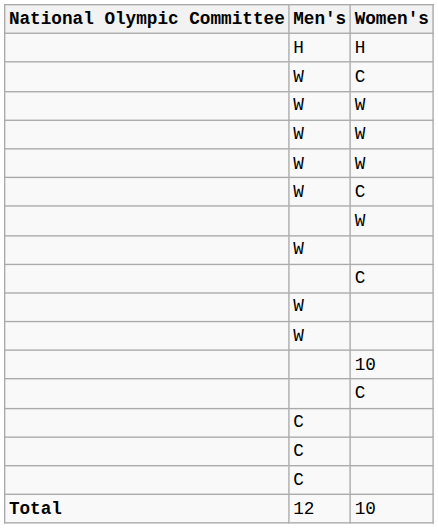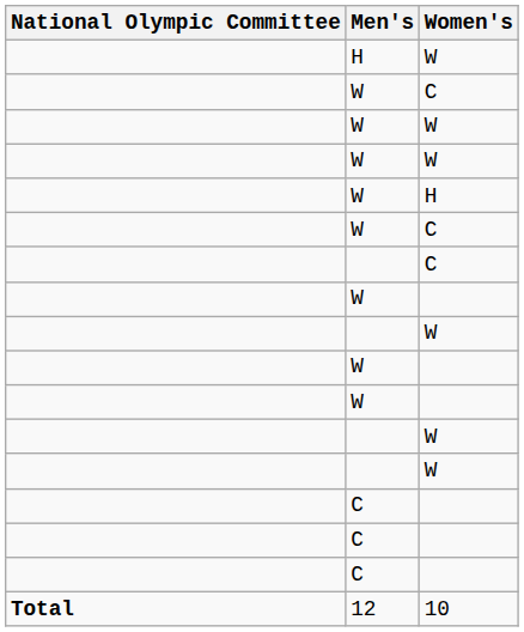row 2 | Women's: H -> W
row 6 | Women's: W -> H
row 8 | Women's: W -> C
row 10 | Women's: C -> W
row 13 | Women's: 10 -> W
row 14 | Women's: C -> W
